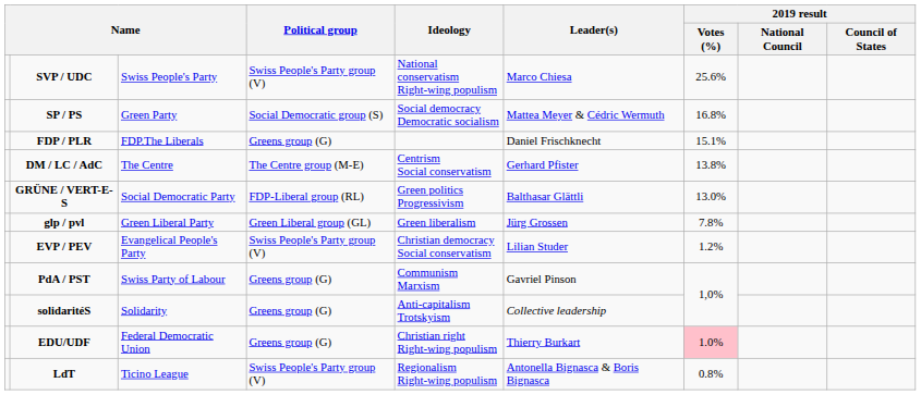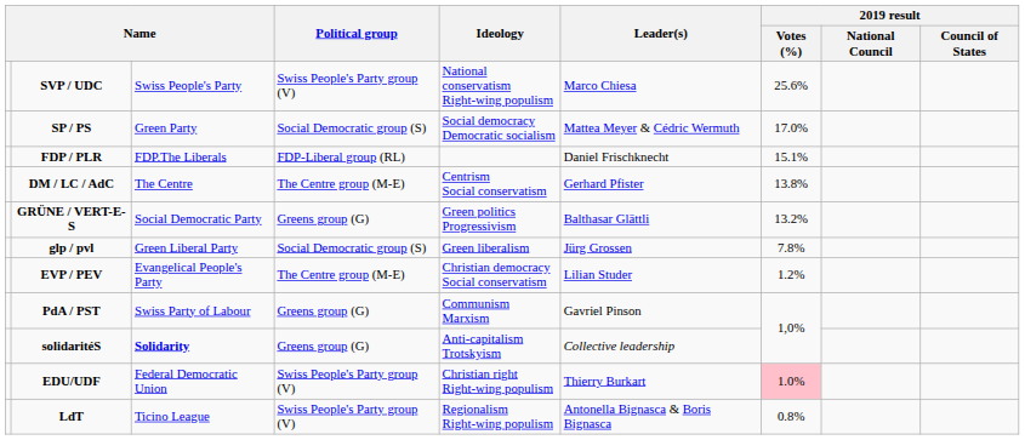SP / PS | 2019 result / Votes (%): 16.8% -> 17.0%
FDP / PLR | Political group: Greens group (G) -> FDP-Liberal group (RL)
GRÜNE / VERT-E-S | Political group: FDP-Liberal group (RL) -> Greens group (G)
GRÜNE / VERT-E-S | 2019 result / Votes (%): 13.0% -> 13.2%
glp / pvl | Political group: Green Liberal group (GL) -> Social Democratic group (S)
EVP / PEV | Political group: Swiss People's Party group (V) -> The Centre group (M-E)
solidaritéS | column 3: normal -> bold
EDU/UDF | Political group: Greens group (G) -> Swiss People's Party group (V)
